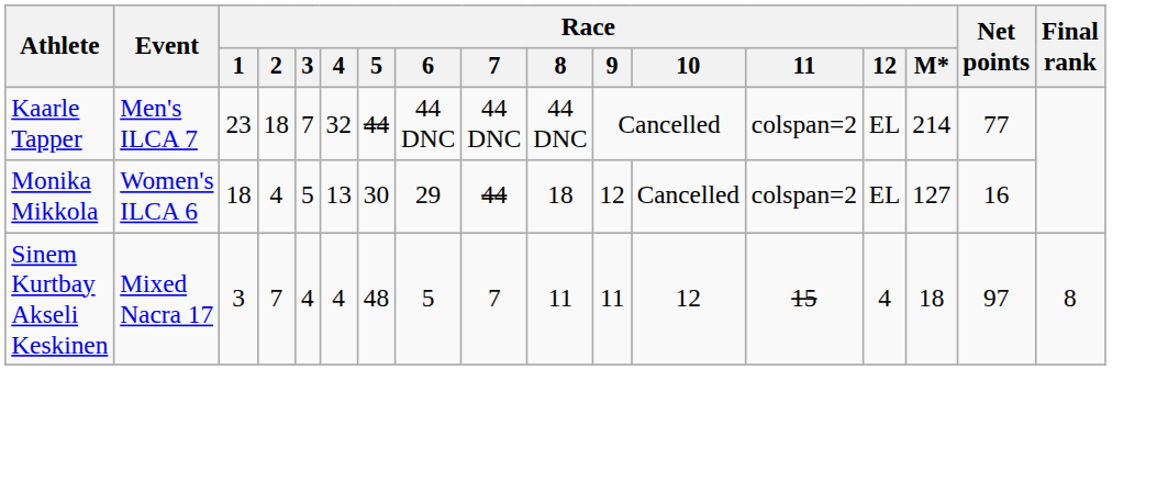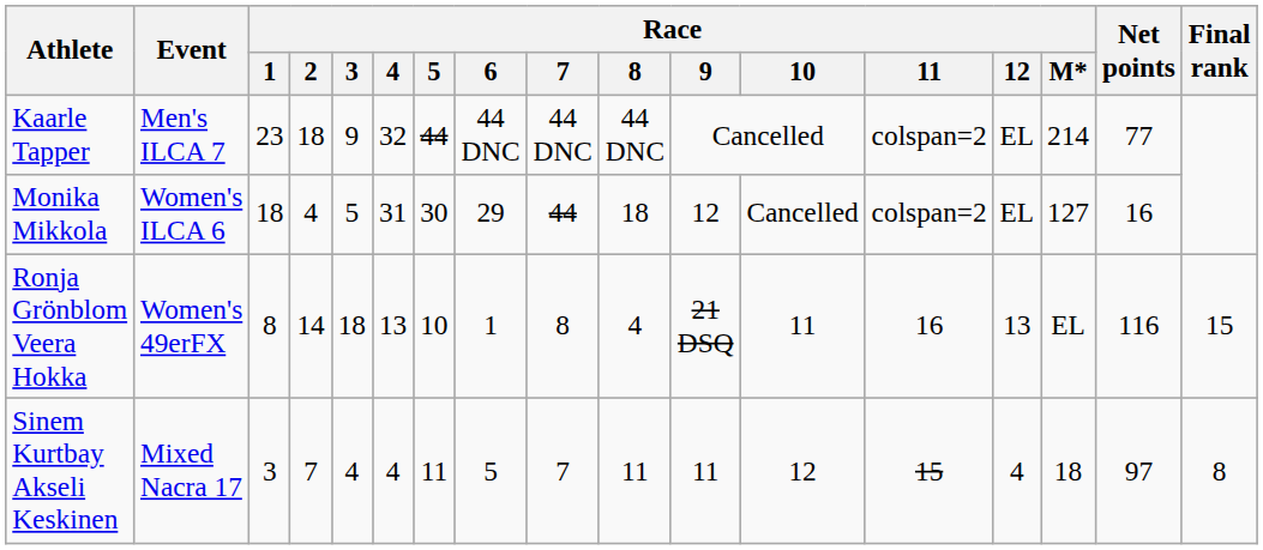Kaarle Tapper | Race / 3: 7 -> 9
Monika Mikkola | Race / 4: 13 -> 31
+ row: Ronja Grönblom Veera Hokka | Women's 49erFX | 8 | 14 | 18 | 13 | 10 | 1 | 8 | 4 | 21 DSQ | 11 | 16 | 13 | EL | 116 | 15
Sinem Kurtbay Akseli Keskinen | Race / 5: 48 -> 11
